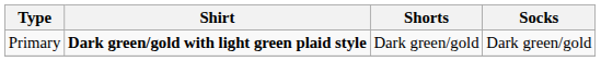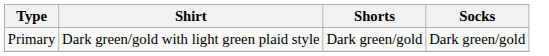Primary | Shirt: bold -> normal
